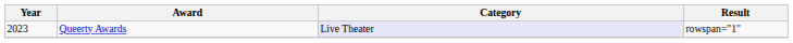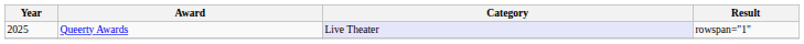Queerty Awards | Year: 2023 -> 2025
